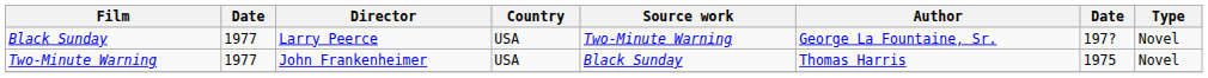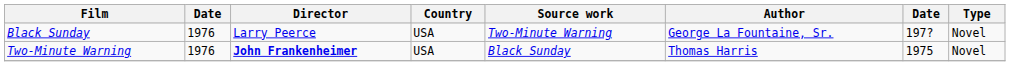row 2 | column 2: 1977 -> 1976
row 3 | column 2: 1977 -> 1976
row 3 | Director: normal -> bold
